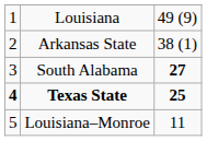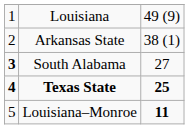South Alabama | column 1: normal -> bold
South Alabama | column 3: bold -> normal
Louisiana–Monroe | column 3: normal -> bold
